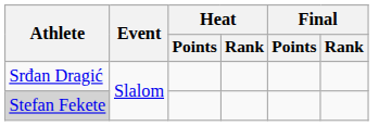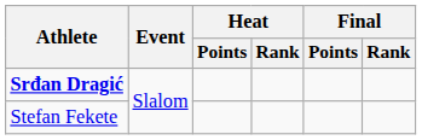Srđan Dragić | Athlete: normal -> bold
Stefan Fekete | Athlete: lightgrey background -> no background
